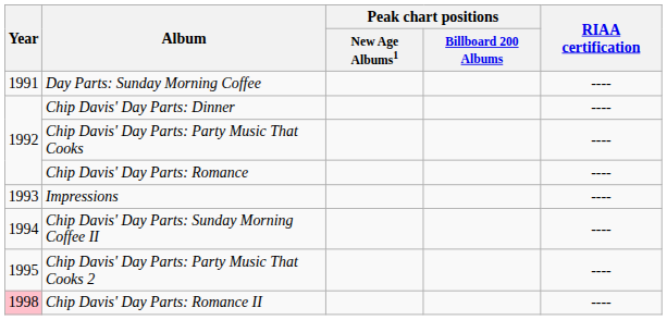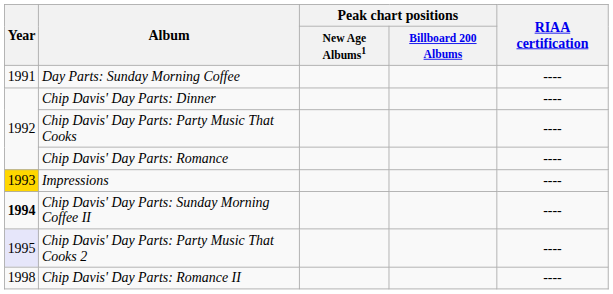Impressions | Year: no background -> gold background
Chip Davis' Day Parts: Sunday Morning Coffee II | Year: normal -> bold
Chip Davis' Day Parts: Party Music That Cooks 2 | Year: no background -> lavender background
Chip Davis' Day Parts: Romance II | Year: pink background -> no background
